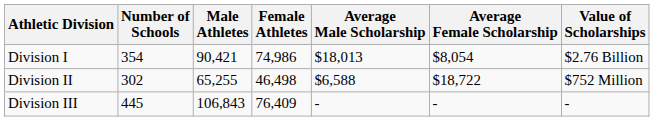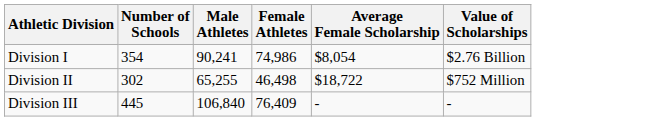- column: Average Male Scholarship | $18,013 | $6,588 | -
Division I | Male Athletes: 90,421 -> 90,241
Division III | Male Athletes: 106,843 -> 106,840
